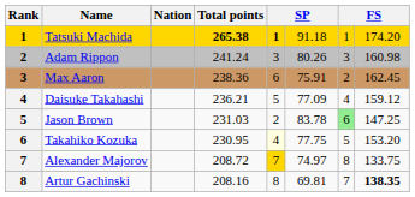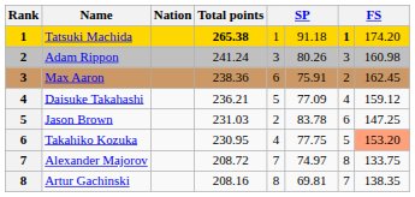Tatsuki Machida | column 5: bold -> normal
Tatsuki Machida | column 7: normal -> bold
Jason Brown | column 7: lightgreen background -> no background
Takahiko Kozuka | column 5: lightyellow background -> no background
Takahiko Kozuka | column 8: no background -> lightsalmon background
Alexander Majorov | column 5: gold background -> no background
Artur Gachinski | column 8: bold -> normal
